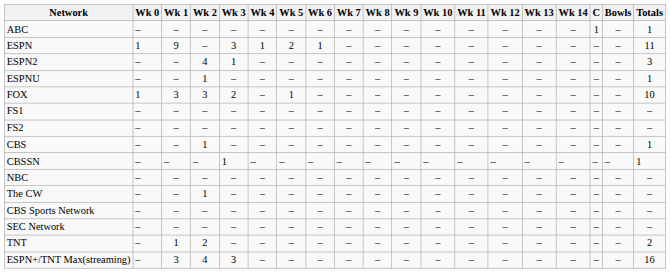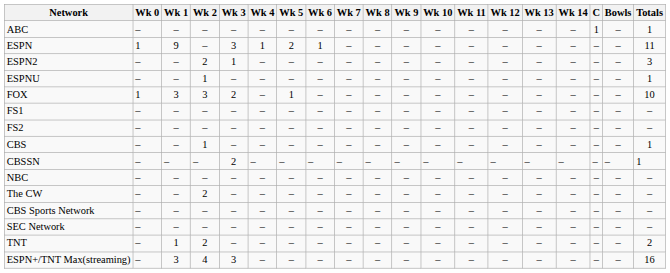ESPN2 | Wk 2: 4 -> 2
CBSSN | Wk 3: 1 -> 2
The CW | Wk 2: 1 -> 2
